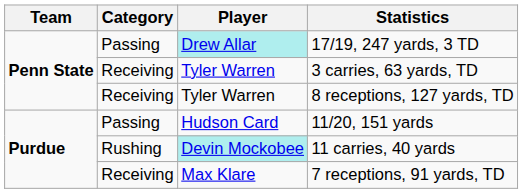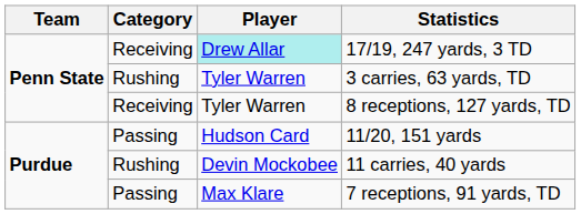17/19, 247 yards, 3 TD | Category: Passing -> Receiving
3 carries, 63 yards, TD | Category: Receiving -> Rushing
11 carries, 40 yards | Player: paleturquoise background -> no background
7 receptions, 91 yards, TD | Category: Receiving -> Passing
